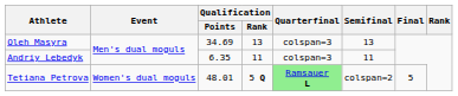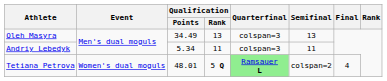Oleh Masyra | Qualification / Points: 34.69 -> 34.49
Andriy Lebedyk | Qualification / Points: 6.35 -> 5.34
Tetiana Petrova | Final: 5 -> 4
